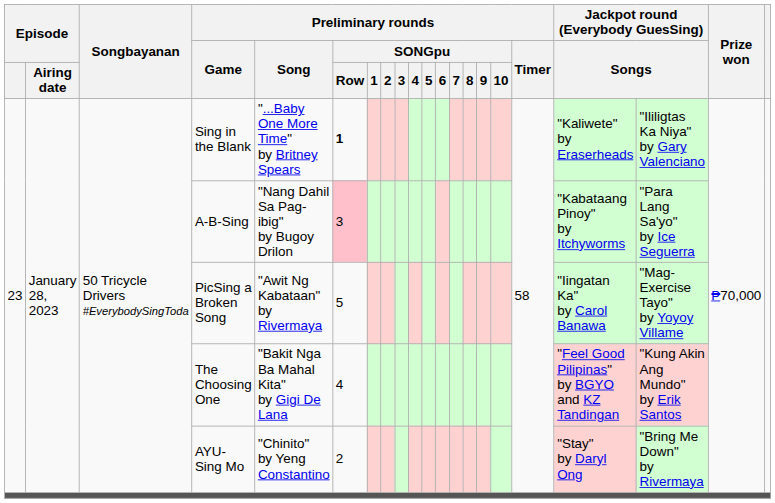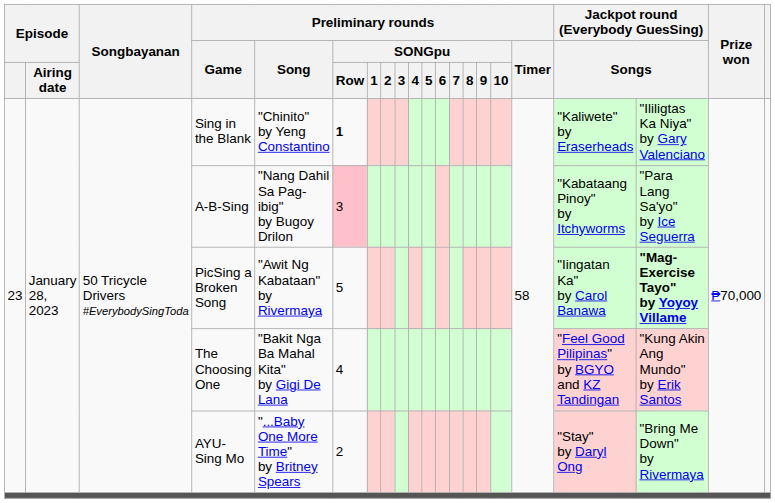Sing in the Blank | Preliminary rounds / Song: "...Baby One More Time" by Britney Spears -> "Chinito" by Yeng Constantino
PicSing a Broken Song | column 19: normal -> bold
AYU-Sing Mo | Preliminary rounds / Song: "Chinito" by Yeng Constantino -> "...Baby One More Time" by Britney Spears
